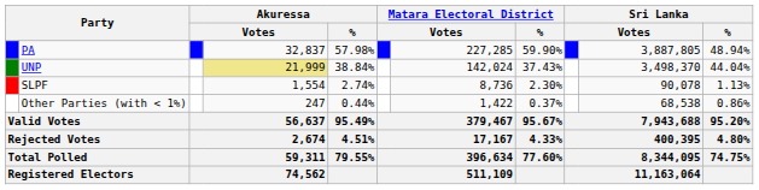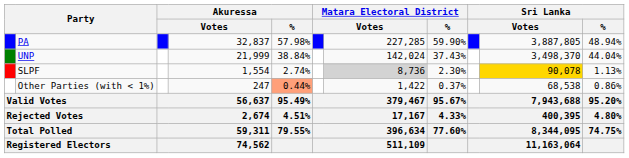UNP | column 4: khaki background -> no background
SLPF | column 7: no background -> lightgrey background
SLPF | column 10: no background -> gold background
Other Parties (with < 1%) | Akuressa / %: no background -> lightsalmon background
